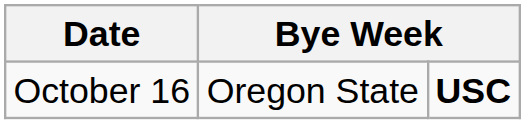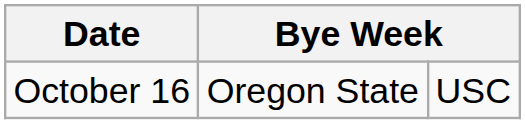October 16 | column 3: bold -> normal
